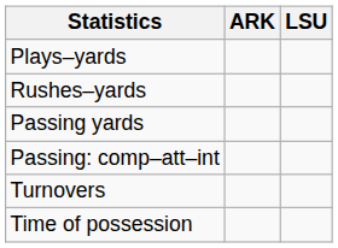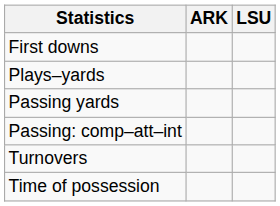+ row: First downs
- row: Rushes–yards
